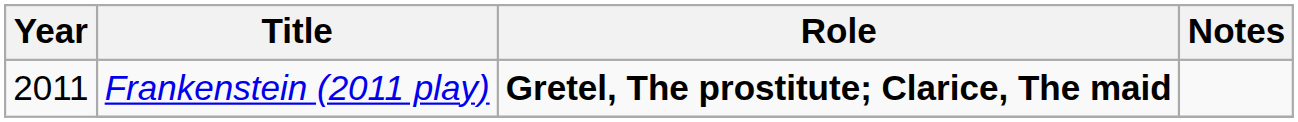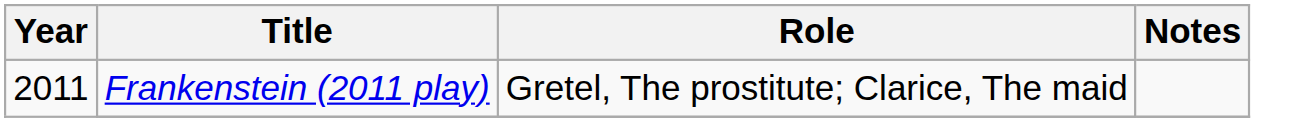Frankenstein (2011 play) | Role: bold -> normal
